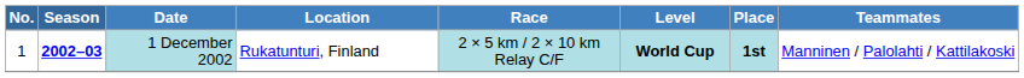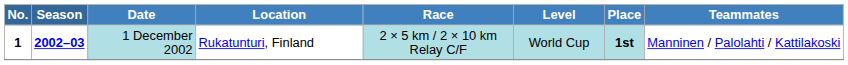1 December 2002 | No.: normal -> bold
1 December 2002 | Level: bold -> normal
